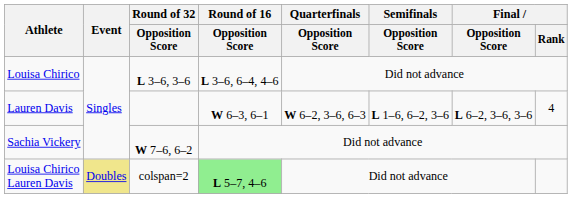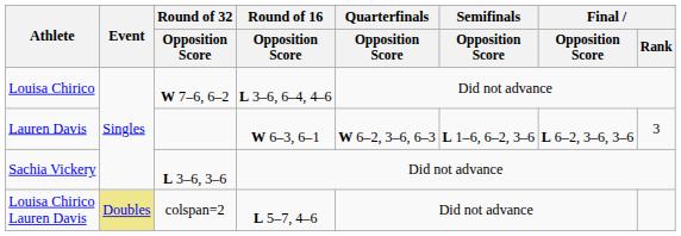Louisa Chirico | Round of 32 / Opposition Score: L 3–6, 3–6 -> W 7–6, 6–2
Lauren Davis | Final / Rank: 4 -> 3
Sachia Vickery | Round of 32 / Opposition Score: W 7–6, 6–2 -> L 3–6, 3–6
Louisa Chirico Lauren Davis | Round of 16 / Opposition Score: lightgreen background -> no background
